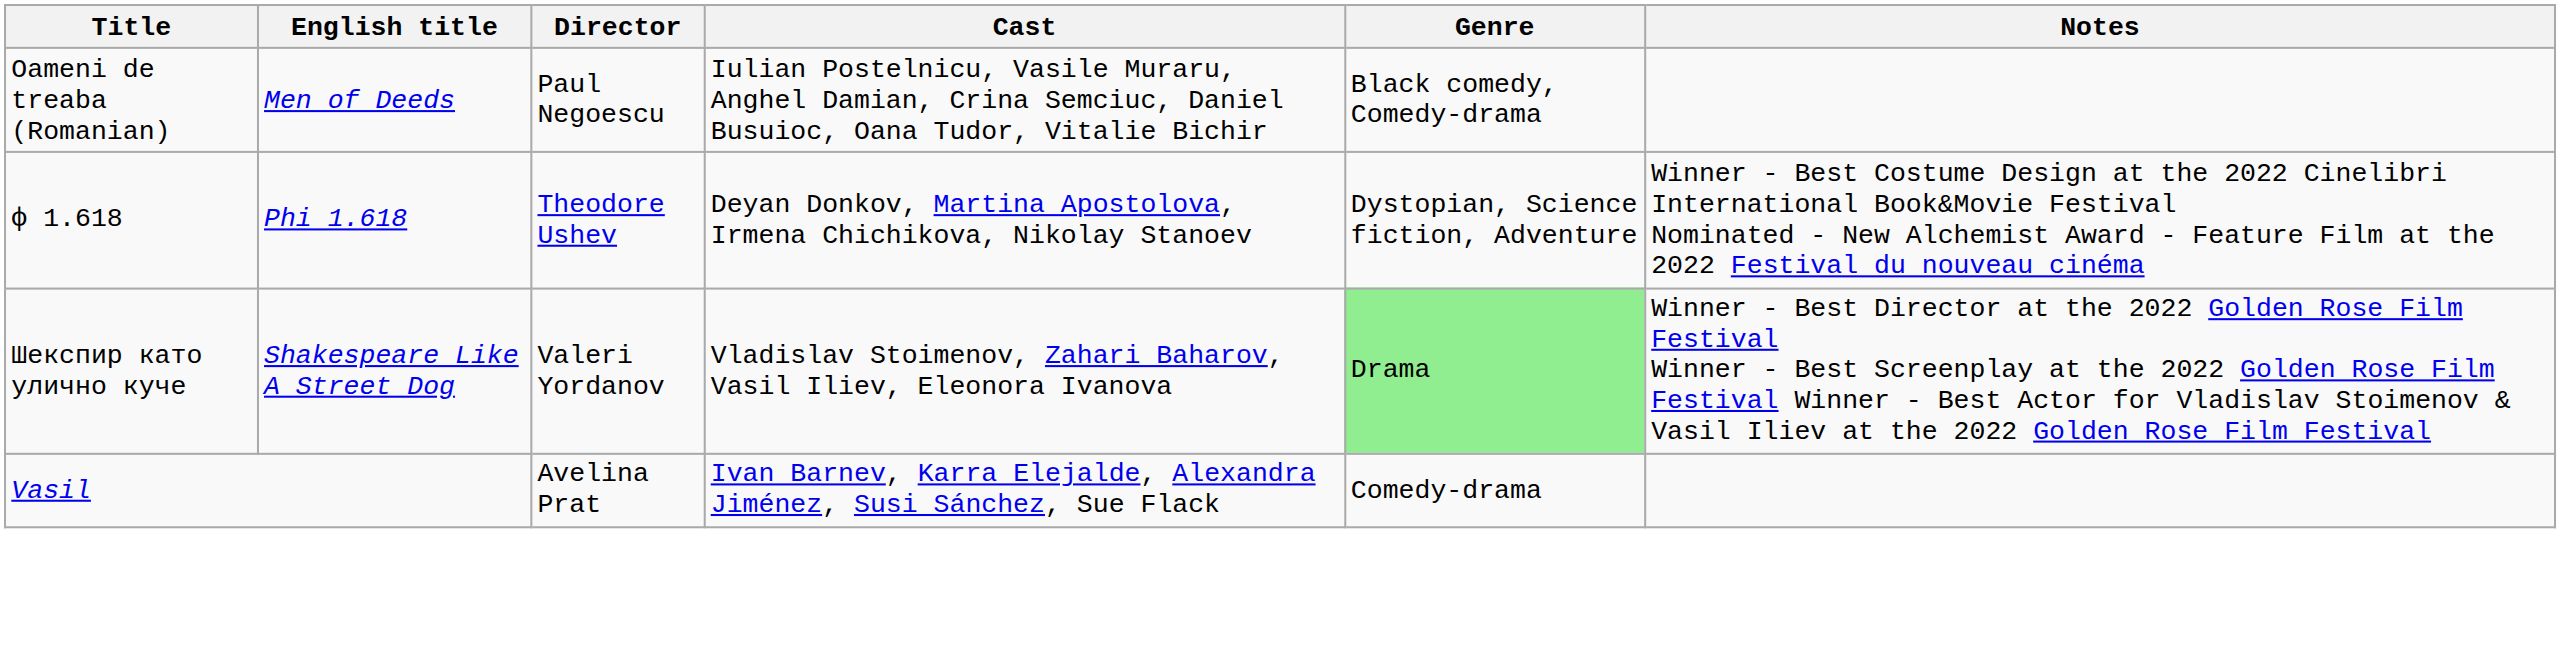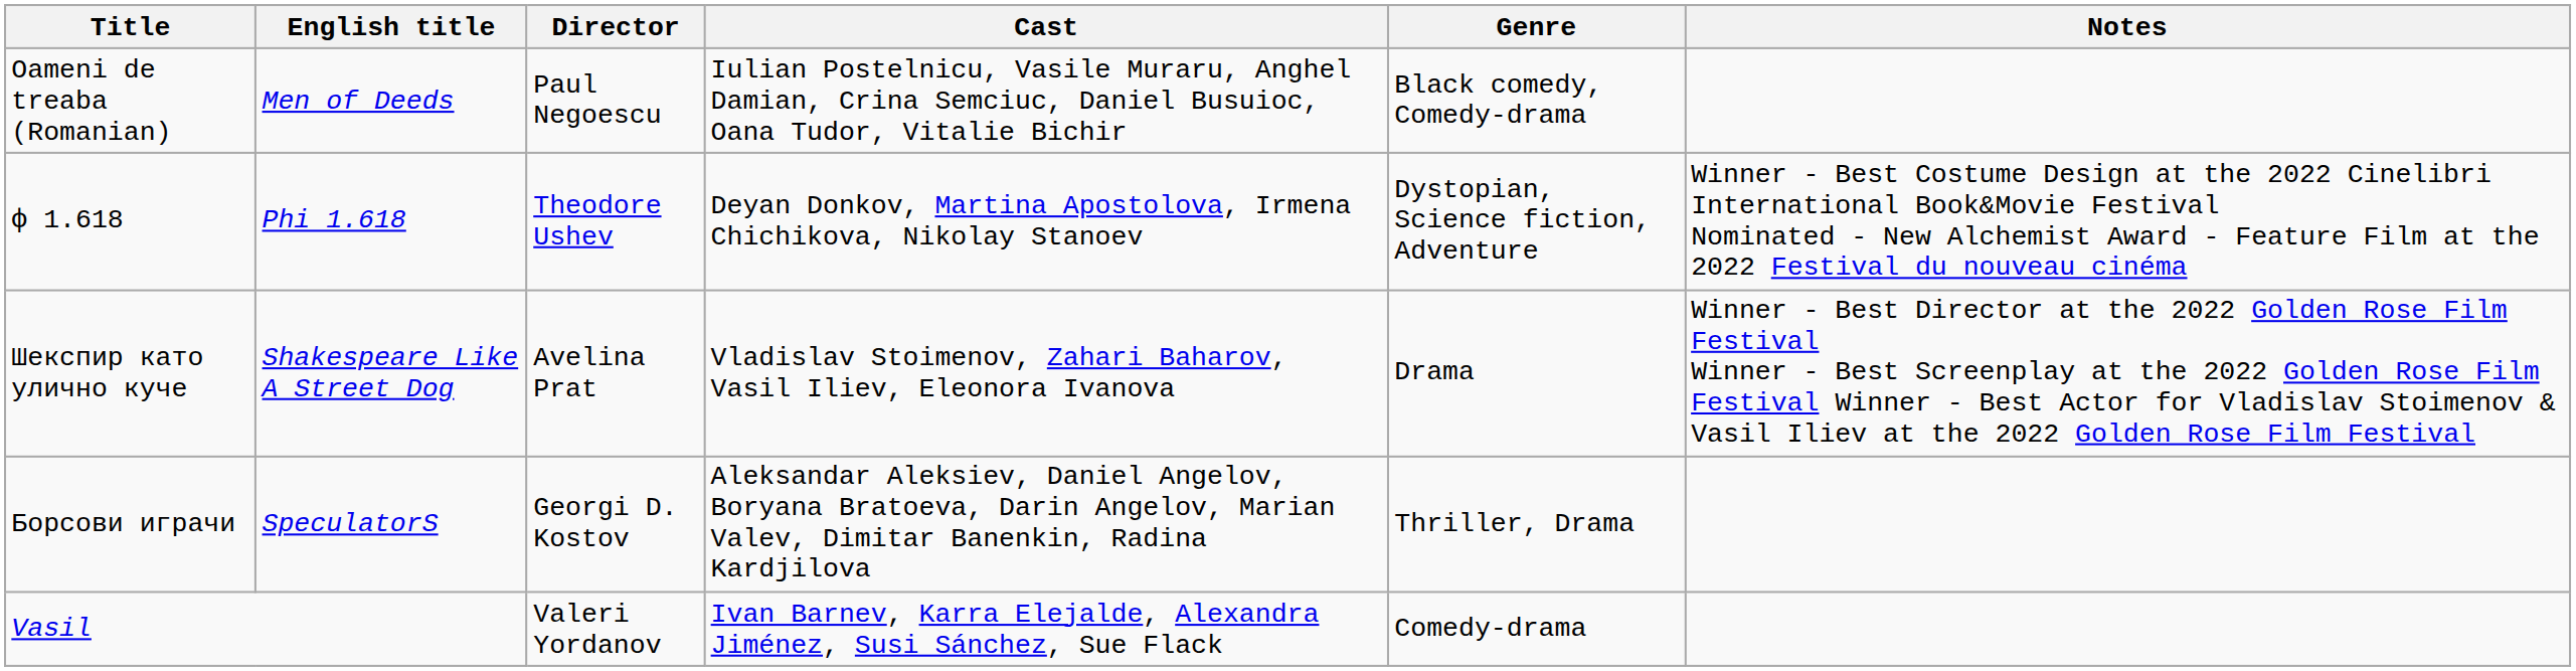Шекспир като улично куче | Director: Valeri Yordanov -> Avelina Prat
Шекспир като улично куче | Genre: lightgreen background -> no background
+ row: Борсови играчи | SpeculatorS | Georgi D. Kostov | Aleksandar Aleksiev, Daniel Angelov, Boryana Bratoeva, Darin Angelov, Marian Valev, Dimitar Banenkin, Radina Kardjilova | Thriller, Drama
Vasil | Director: Avelina Prat -> Valeri Yordanov
